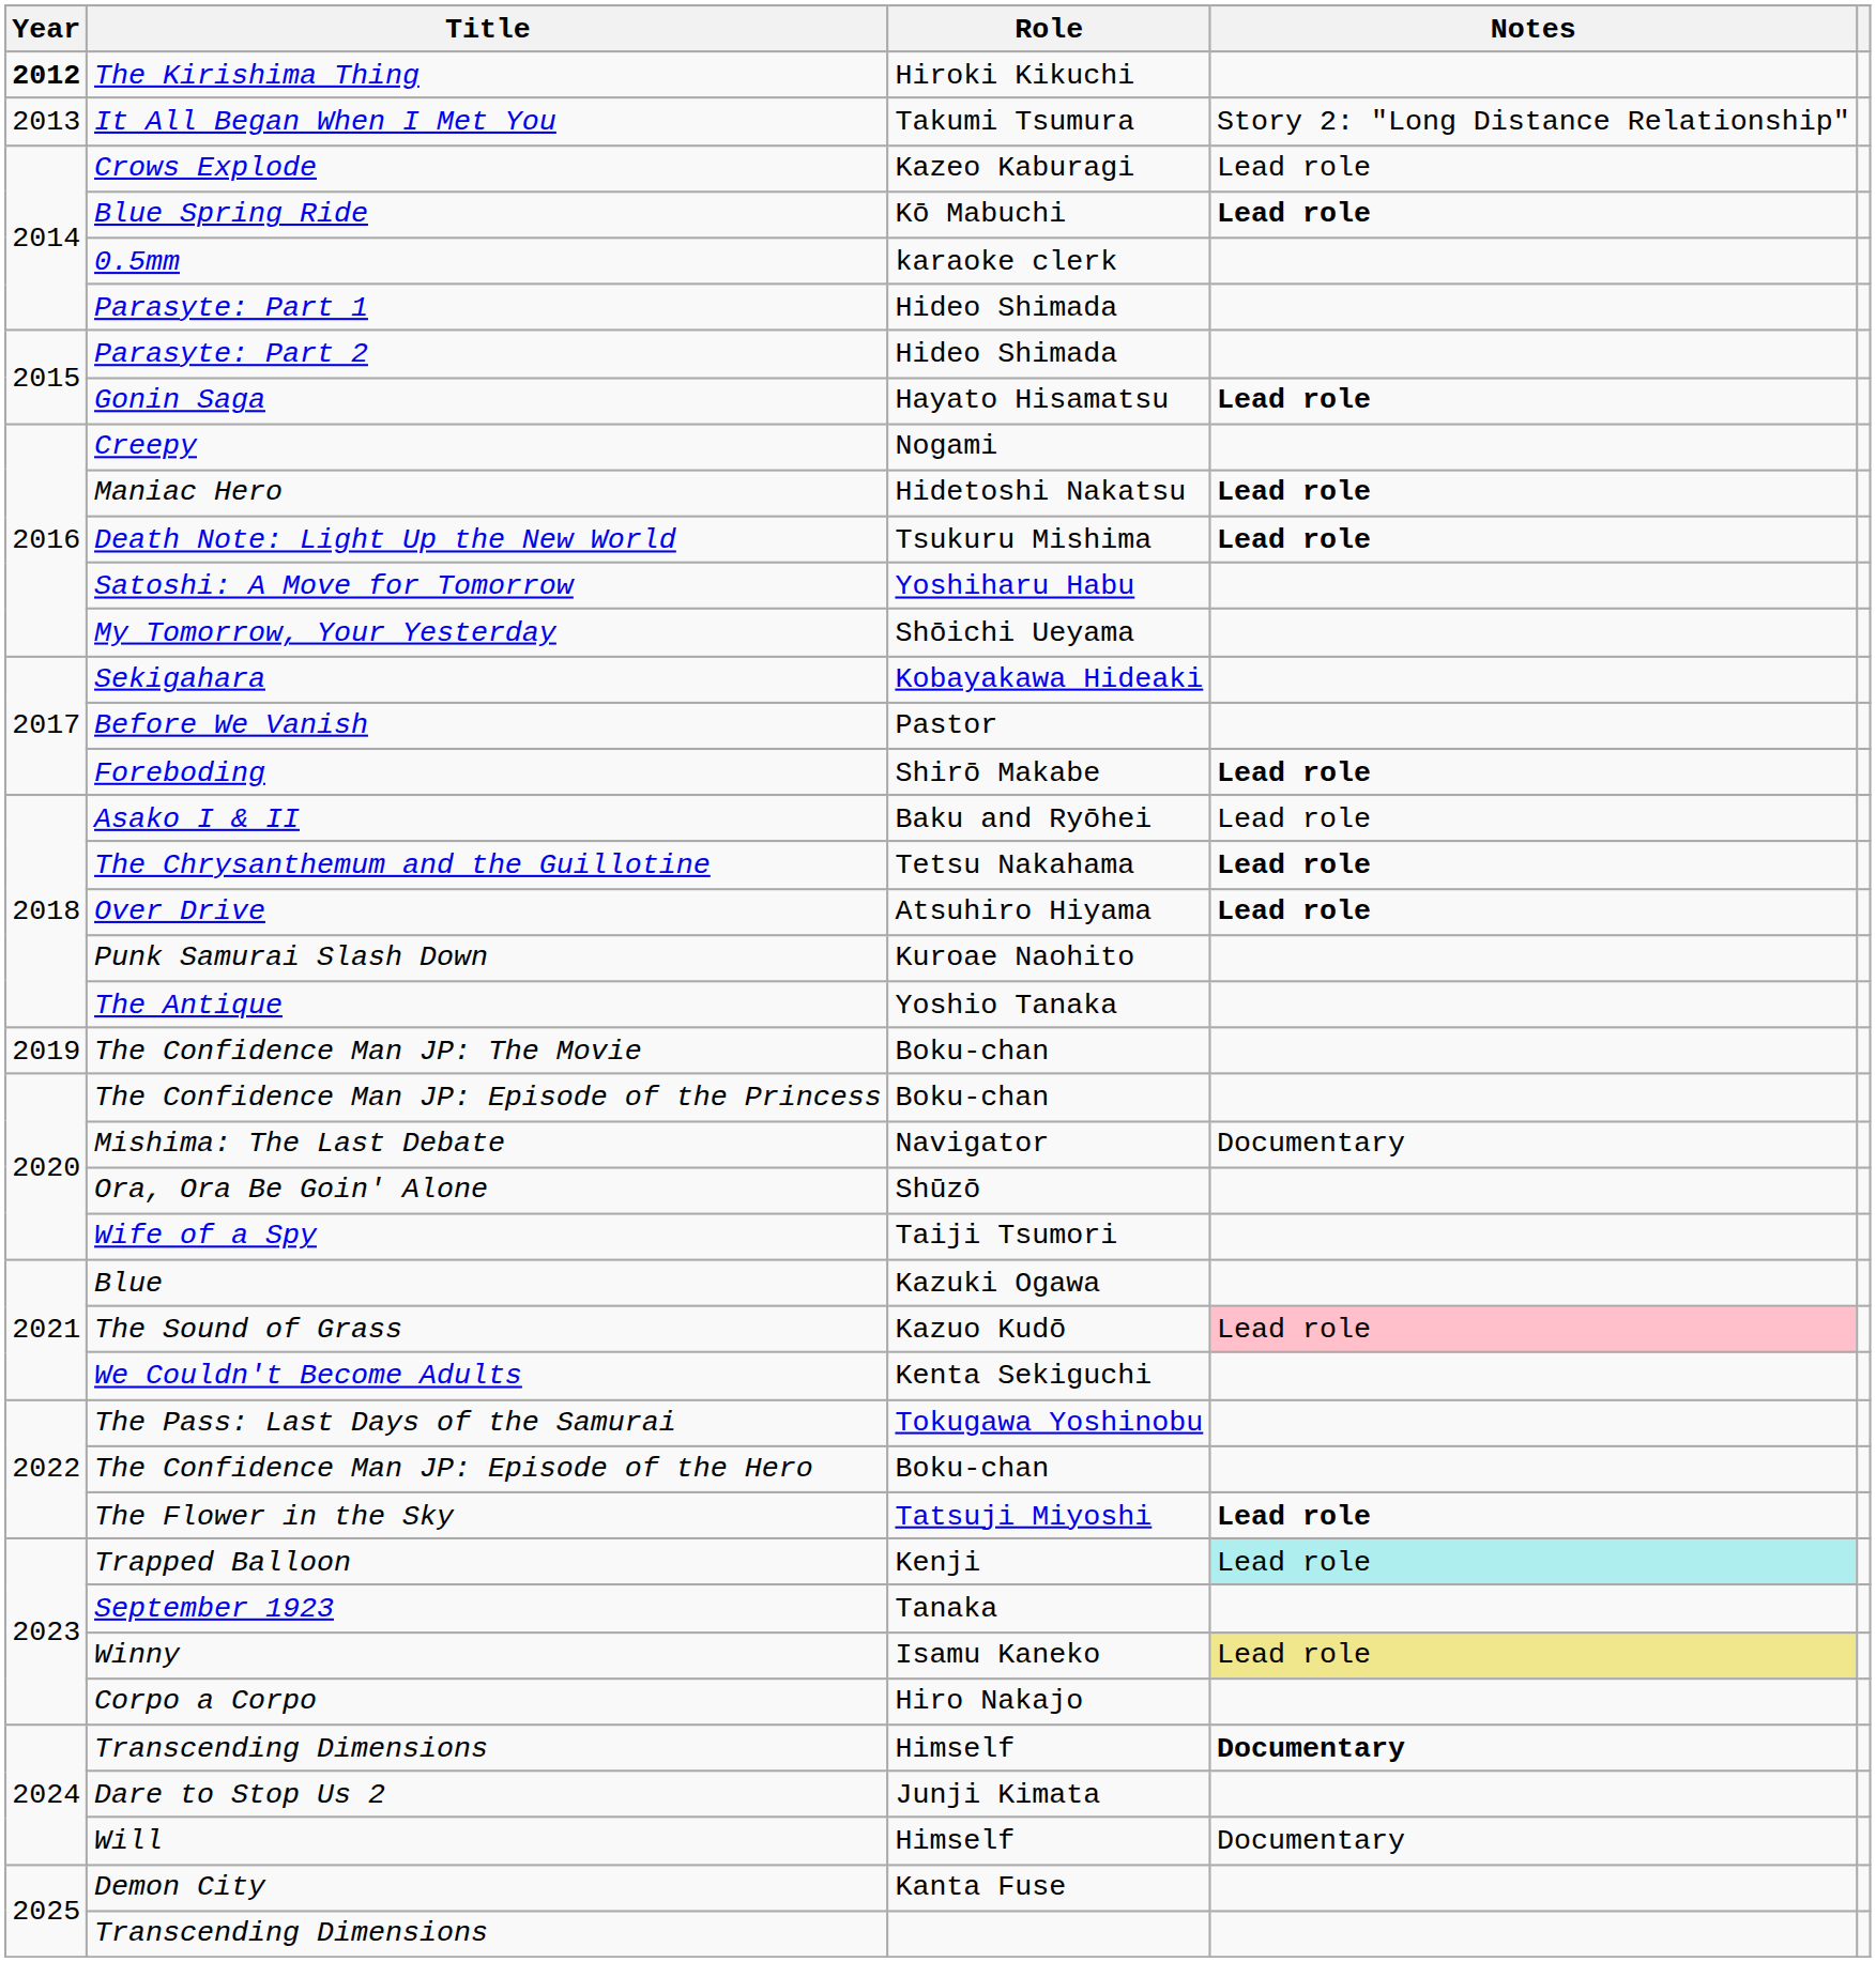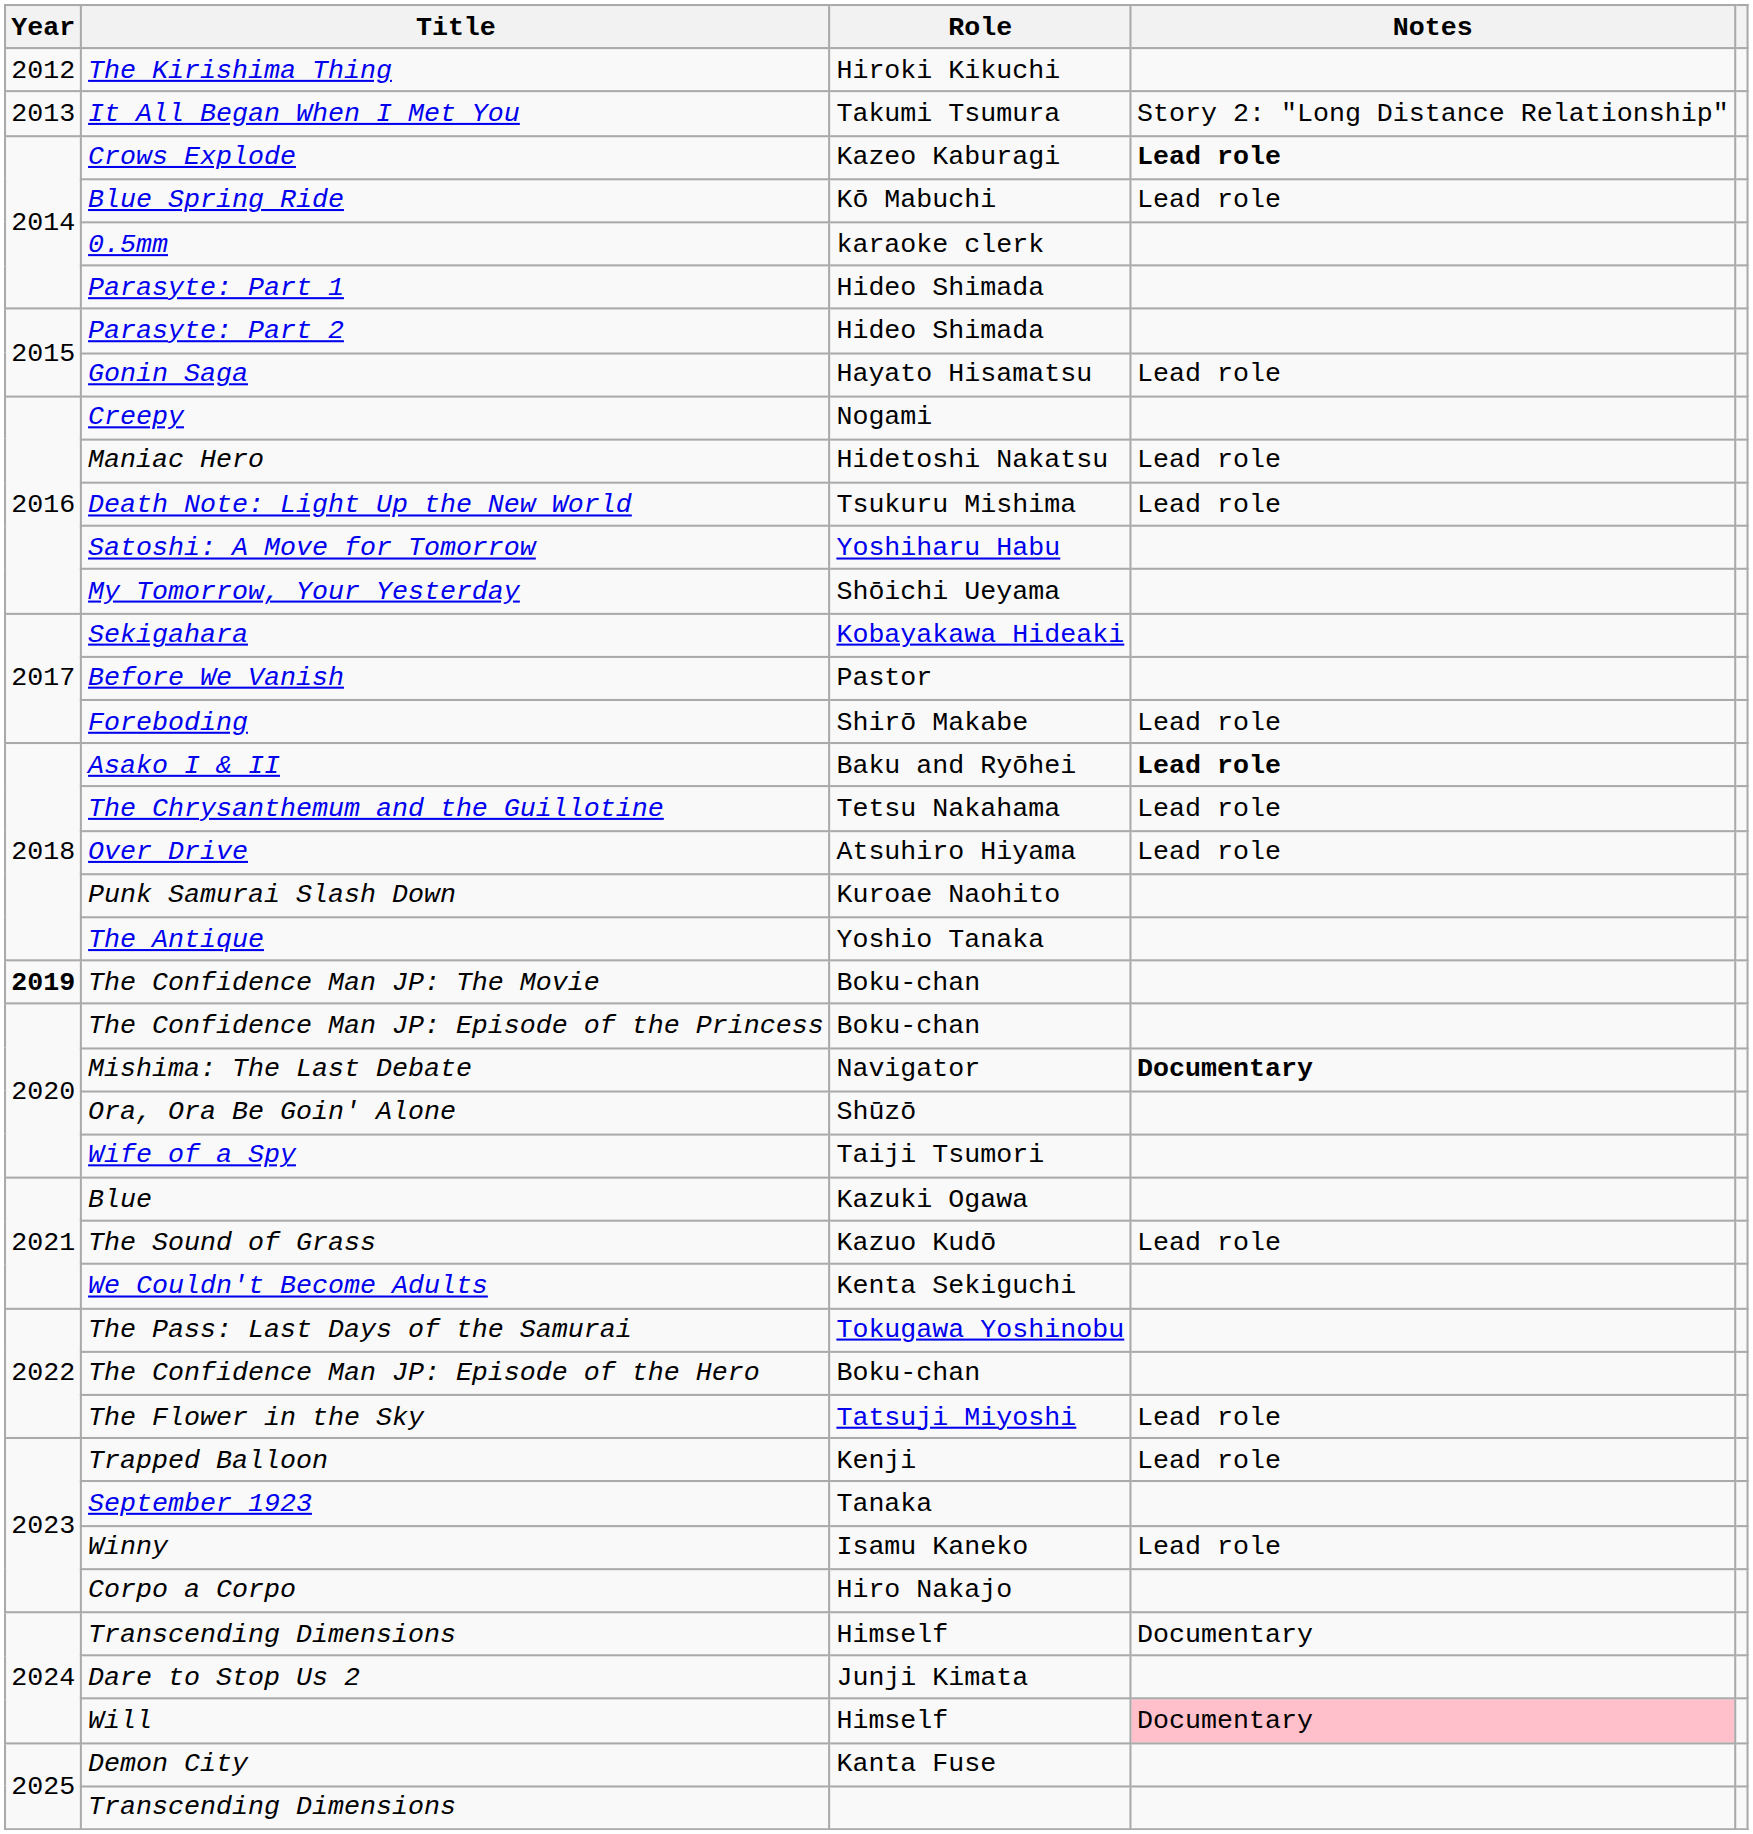The Kirishima Thing | Year: bold -> normal
Crows Explode | Notes: normal -> bold
Blue Spring Ride | Notes: bold -> normal
Gonin Saga | Notes: bold -> normal
Maniac Hero | Notes: bold -> normal
Death Note: Light Up the New World | Notes: bold -> normal
Foreboding | Notes: bold -> normal
Asako I & II | Notes: normal -> bold
The Chrysanthemum and the Guillotine | Notes: bold -> normal
Over Drive | Notes: bold -> normal
The Confidence Man JP: The Movie | Year: normal -> bold
Mishima: The Last Debate | Notes: normal -> bold
The Sound of Grass | Notes: pink background -> no background
The Flower in the Sky | Notes: bold -> normal
Trapped Balloon | Notes: paleturquoise background -> no background
Winny | Notes: khaki background -> no background
Transcending Dimensions / Himself | Notes: bold -> normal
Will | Notes: no background -> pink background
